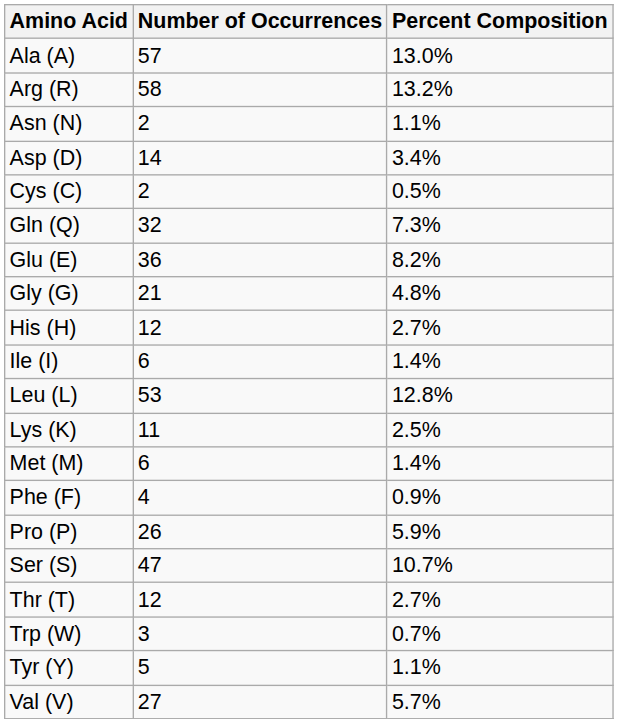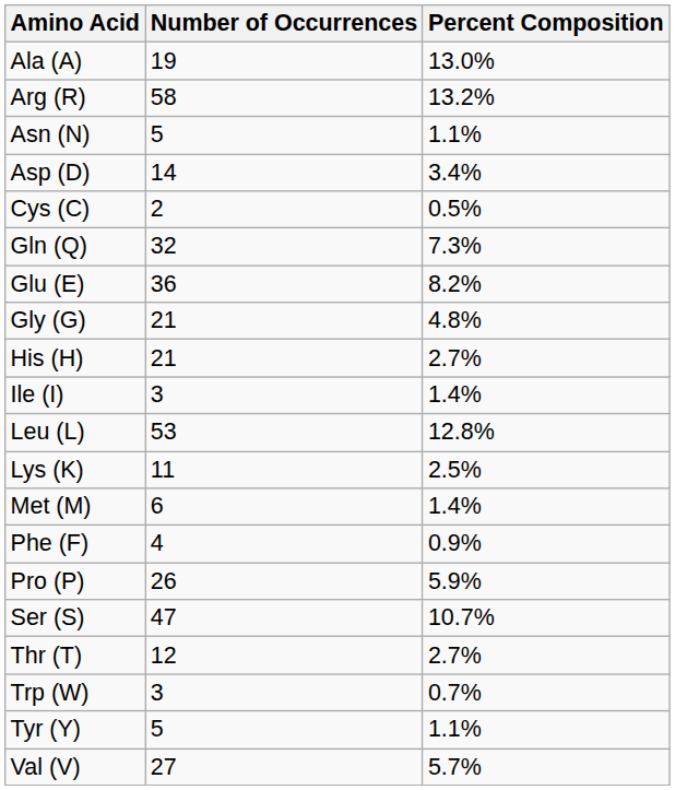Ala (A) | Number of Occurrences: 57 -> 19
Asn (N) | Number of Occurrences: 2 -> 5
His (H) | Number of Occurrences: 12 -> 21
Ile (I) | Number of Occurrences: 6 -> 3
